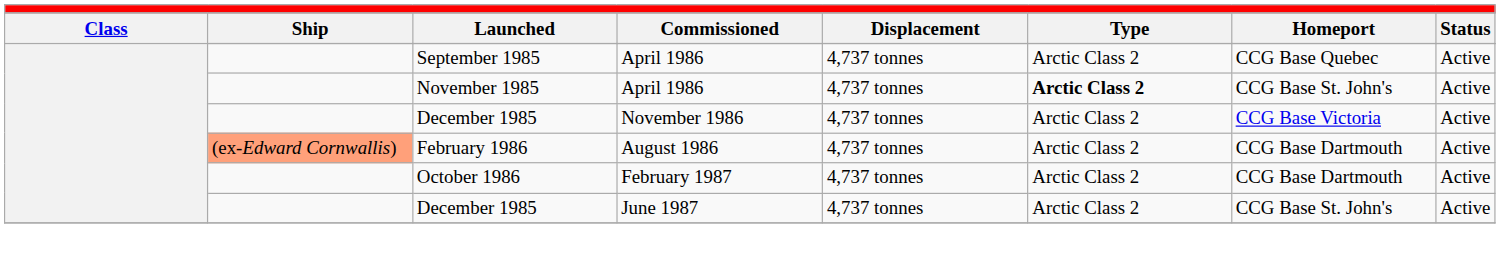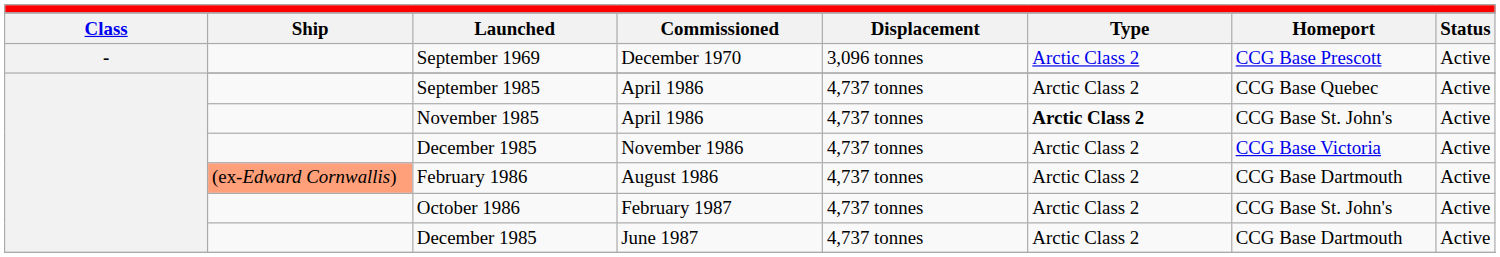+ row: - | September 1969 | December 1970 | 3,096 tonnes | Arctic Class 2 | CCG Base Prescott | Active
October 1986 | Homeport: CCG Base Dartmouth -> CCG Base St. John's
December 1985 / June 1987 | Homeport: CCG Base St. John's -> CCG Base Dartmouth
